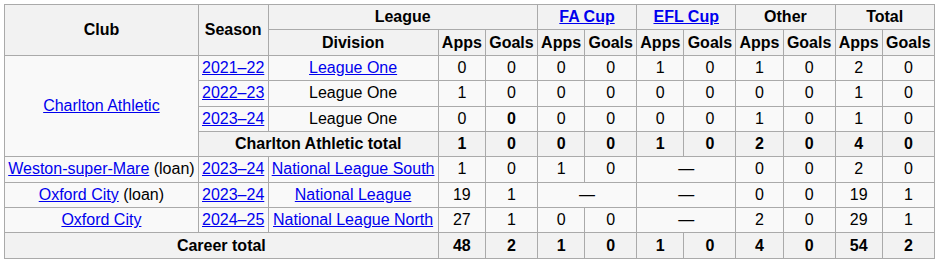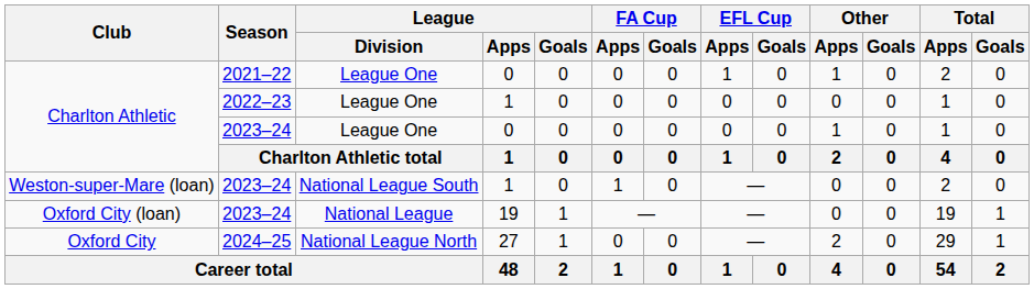Charlton Athletic / 2023–24 | League / Goals: bold -> normal
